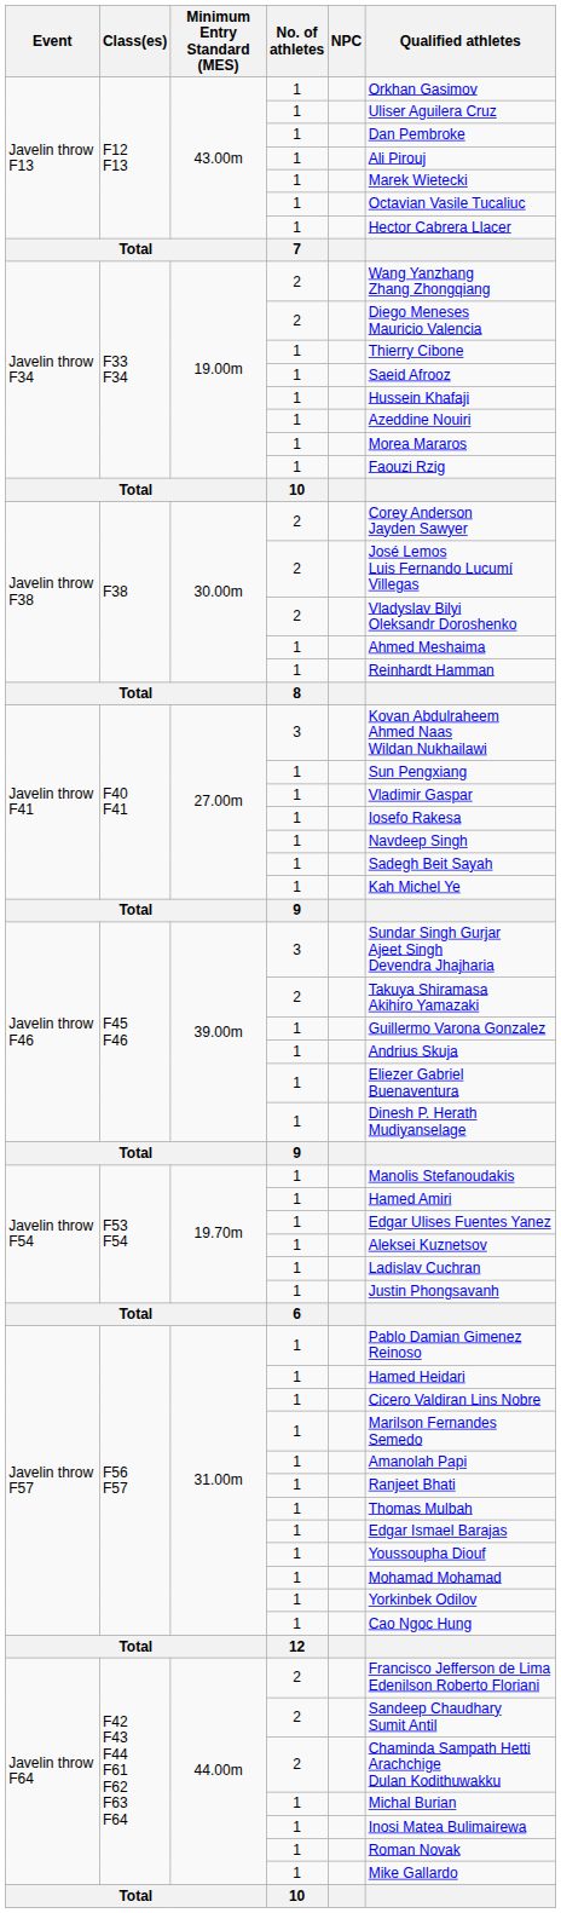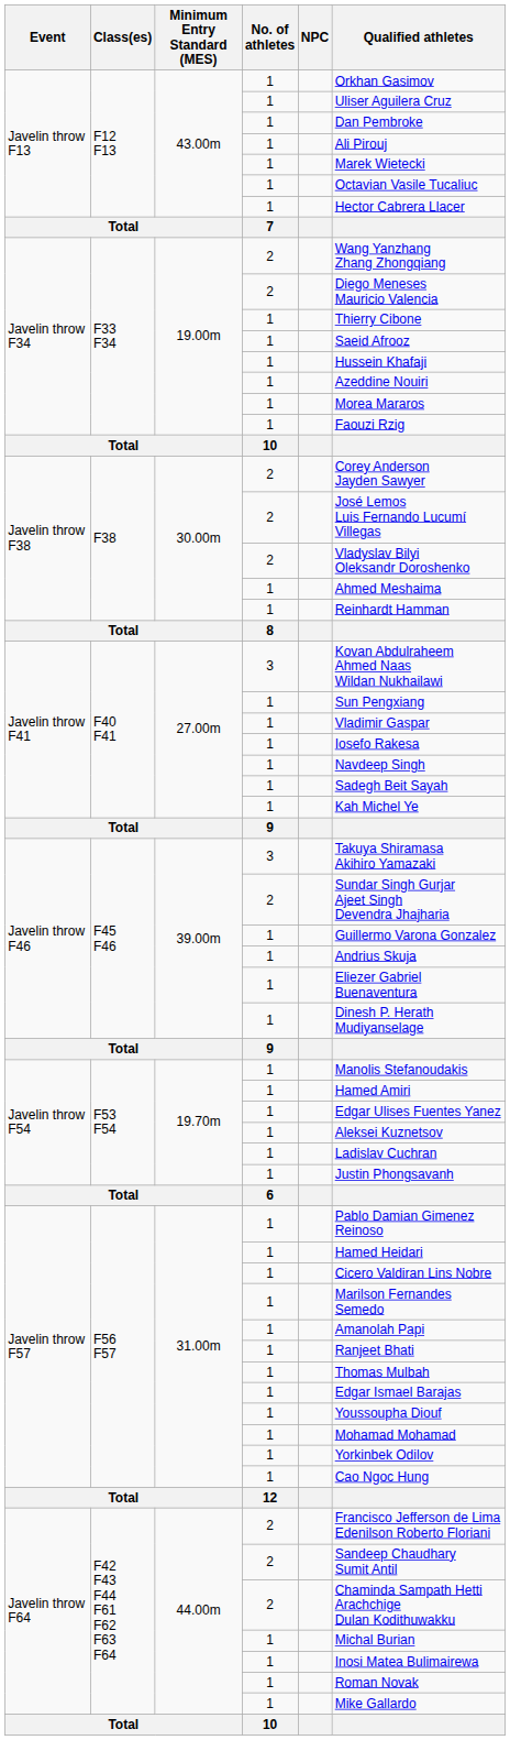Javelin throw F46 / 3 | Qualified athletes: Sundar Singh Gurjar Ajeet Singh Devendra Jhajharia -> Takuya Shiramasa Akihiro Yamazaki
Javelin throw F46 / 2 | Qualified athletes: Takuya Shiramasa Akihiro Yamazaki -> Sundar Singh Gurjar Ajeet Singh Devendra Jhajharia
